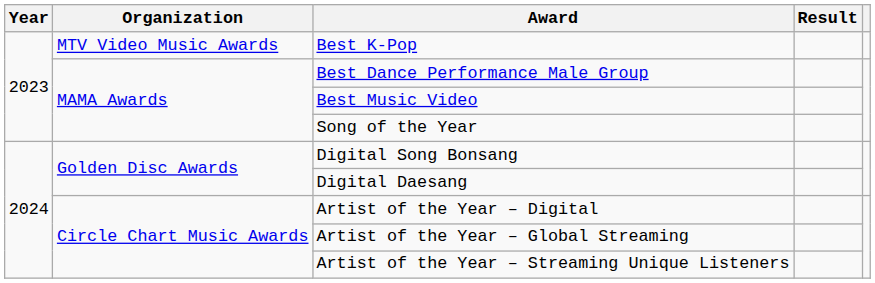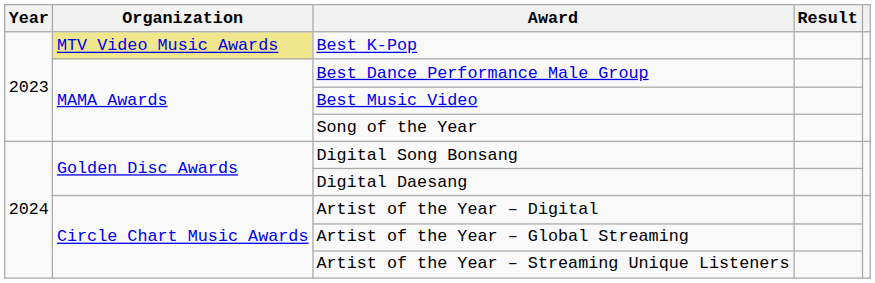Best K-Pop | Organization: no background -> khaki background
